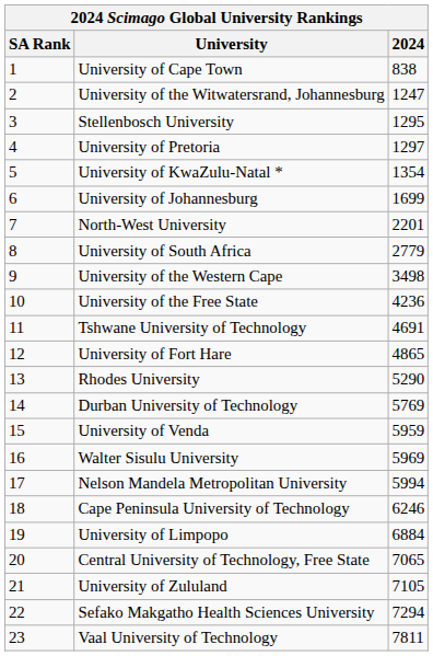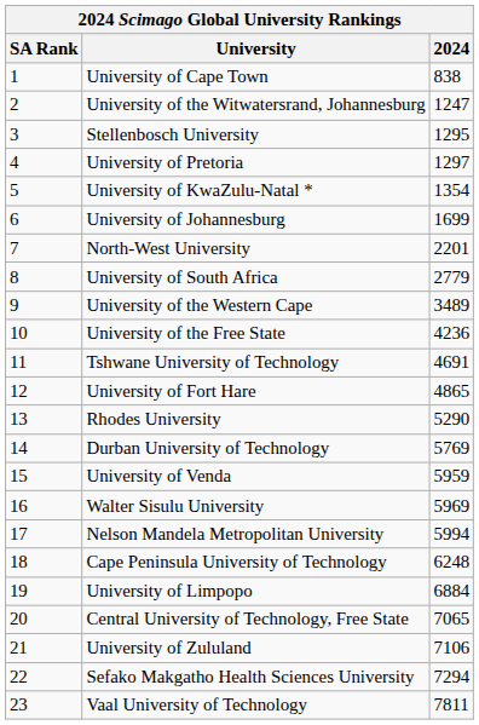University of the Western Cape | 2024: 3498 -> 3489
Cape Peninsula University of Technology | 2024: 6246 -> 6248
University of Zululand | 2024: 7105 -> 7106
